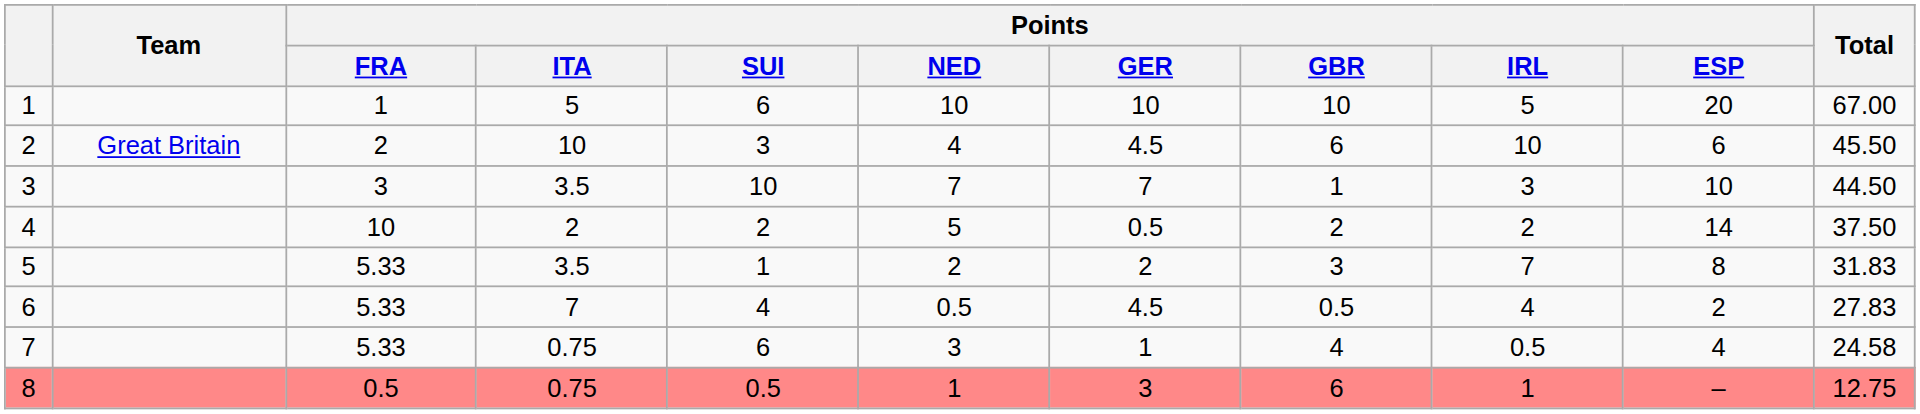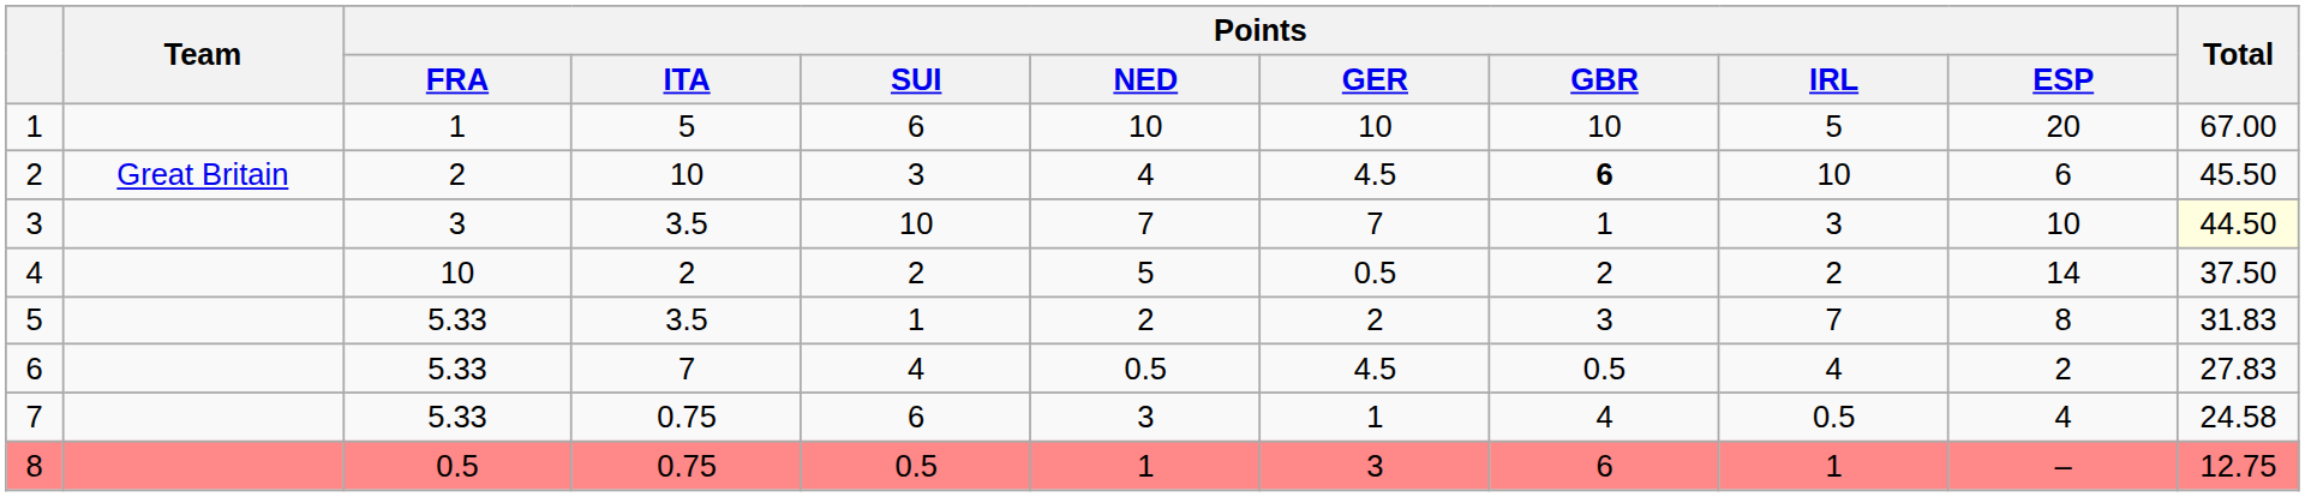row 4 | Points / GBR: normal -> bold
row 5 | Total: no background -> lightyellow background
